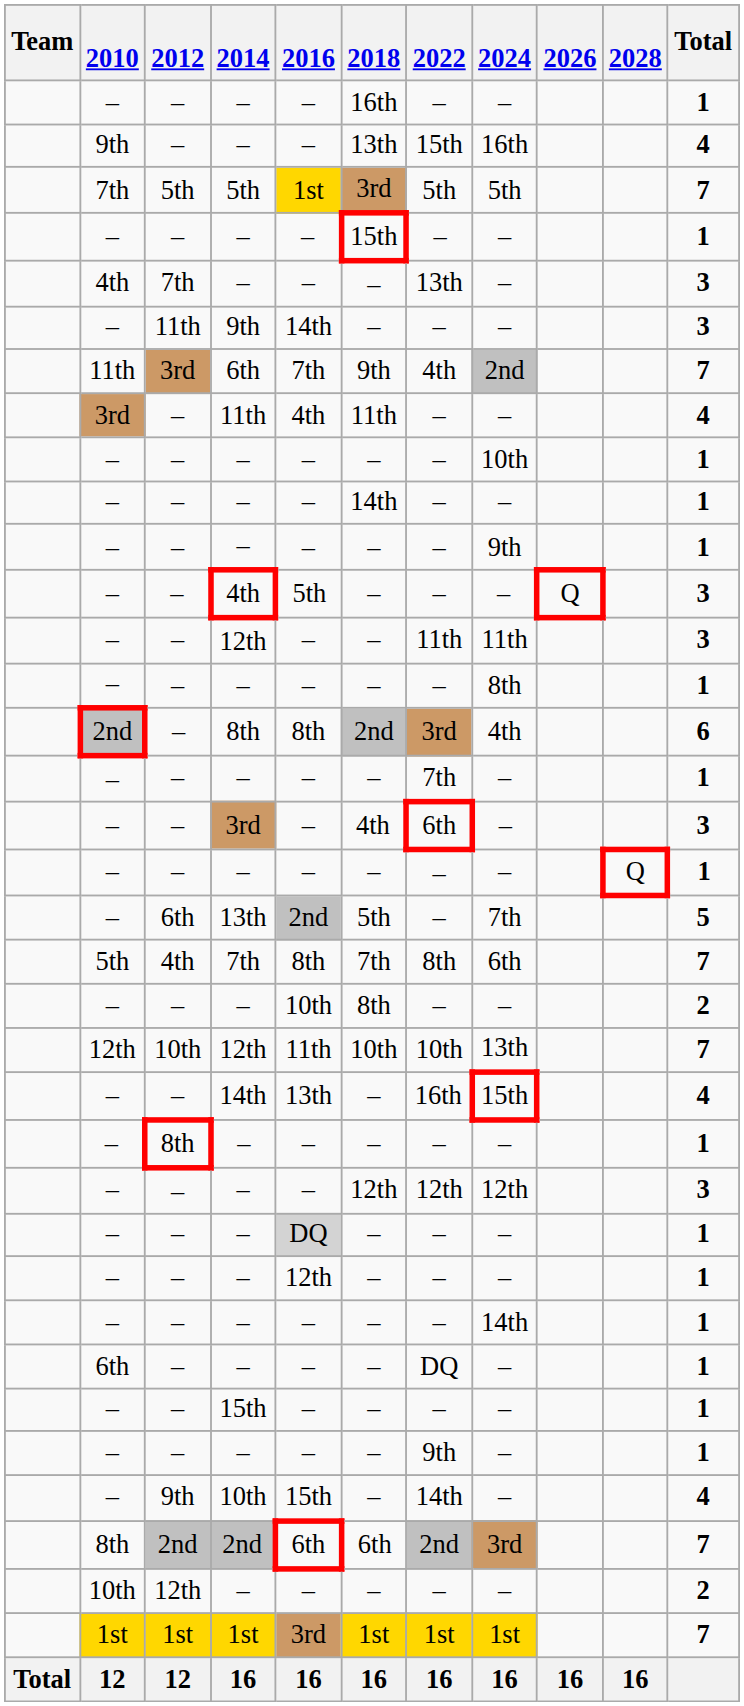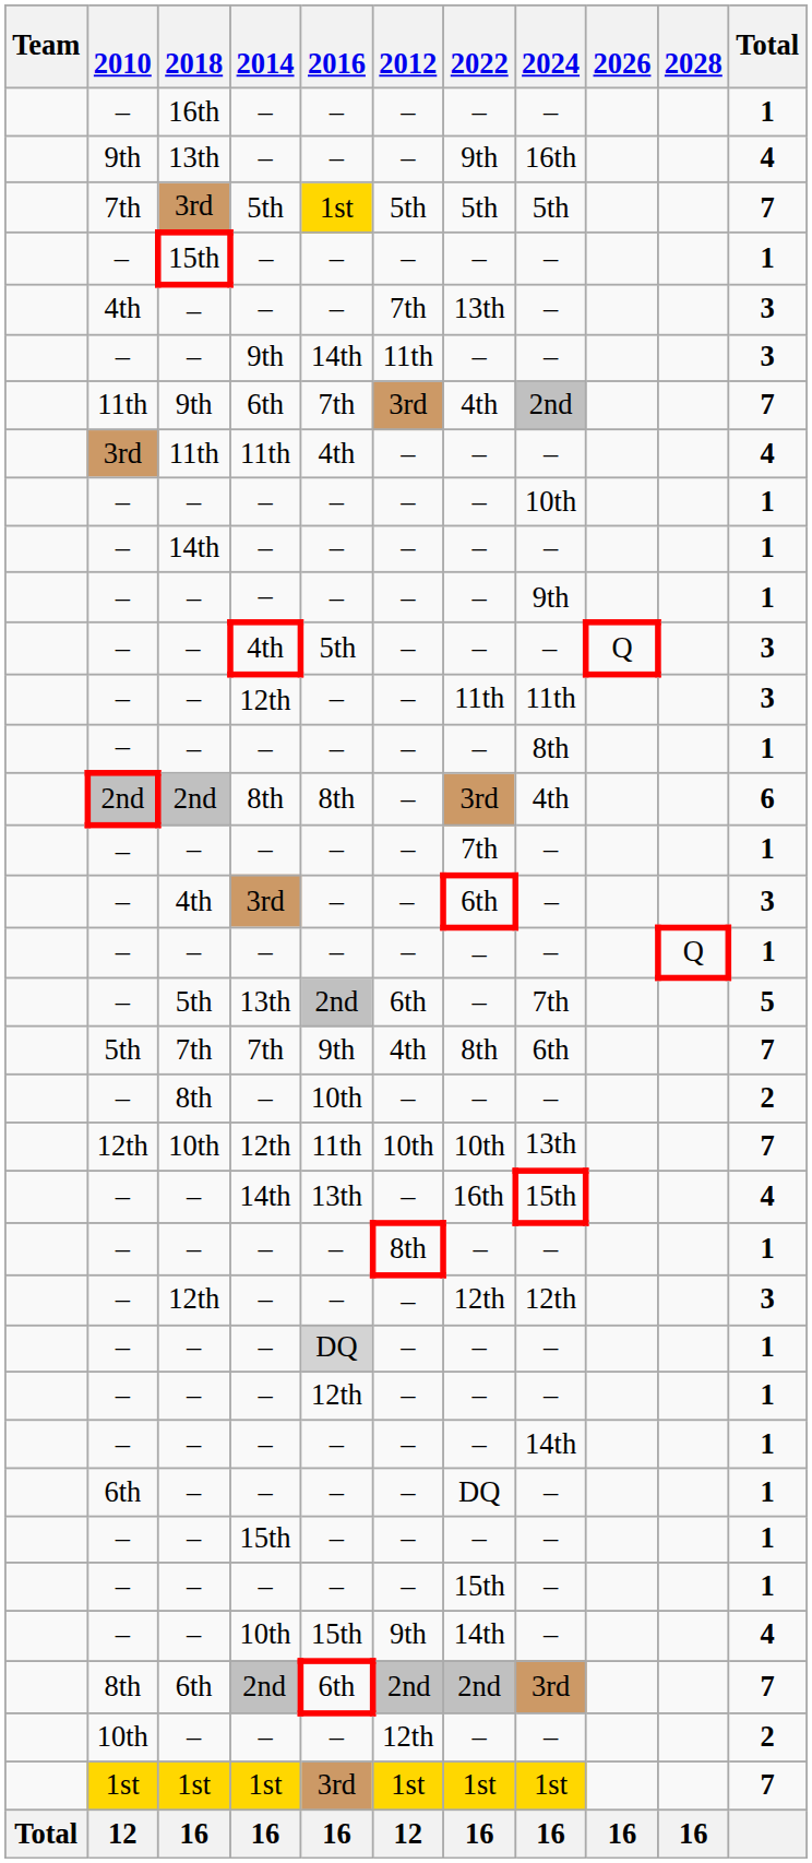columns swapped: 2012 <-> 2018
row 3 | 2022: 15th -> 9th
row 21 | 2016: 8th -> 9th
row 32 | 2022: 9th -> 15th
